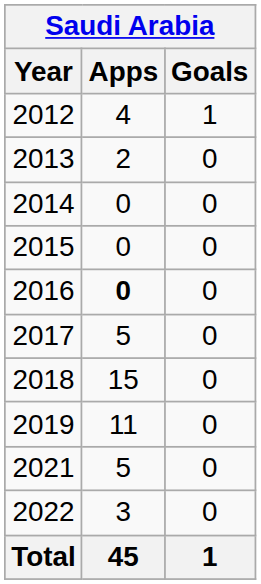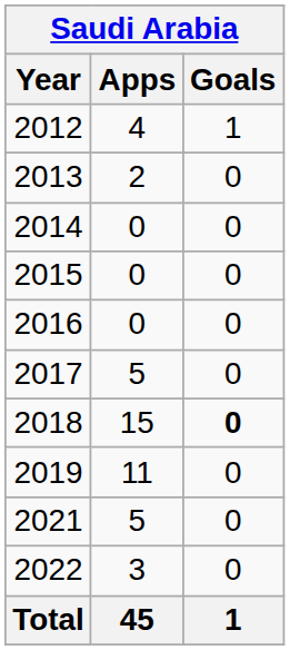2016 | Apps: bold -> normal
2018 | Goals: normal -> bold
